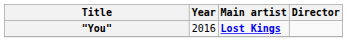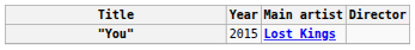"You" | Year: 2016 -> 2015
